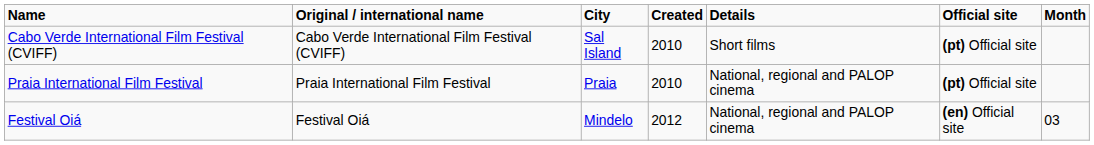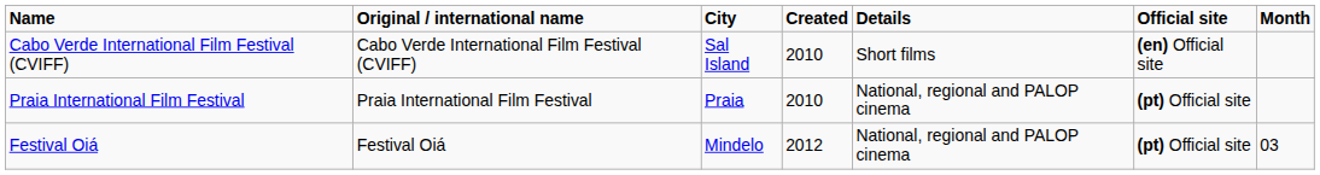row 2 | Official site: (pt) Official site -> (en) Official site
row 4 | Official site: (en) Official site -> (pt) Official site
